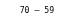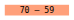row 1 | column 1: no background -> lightsalmon background
